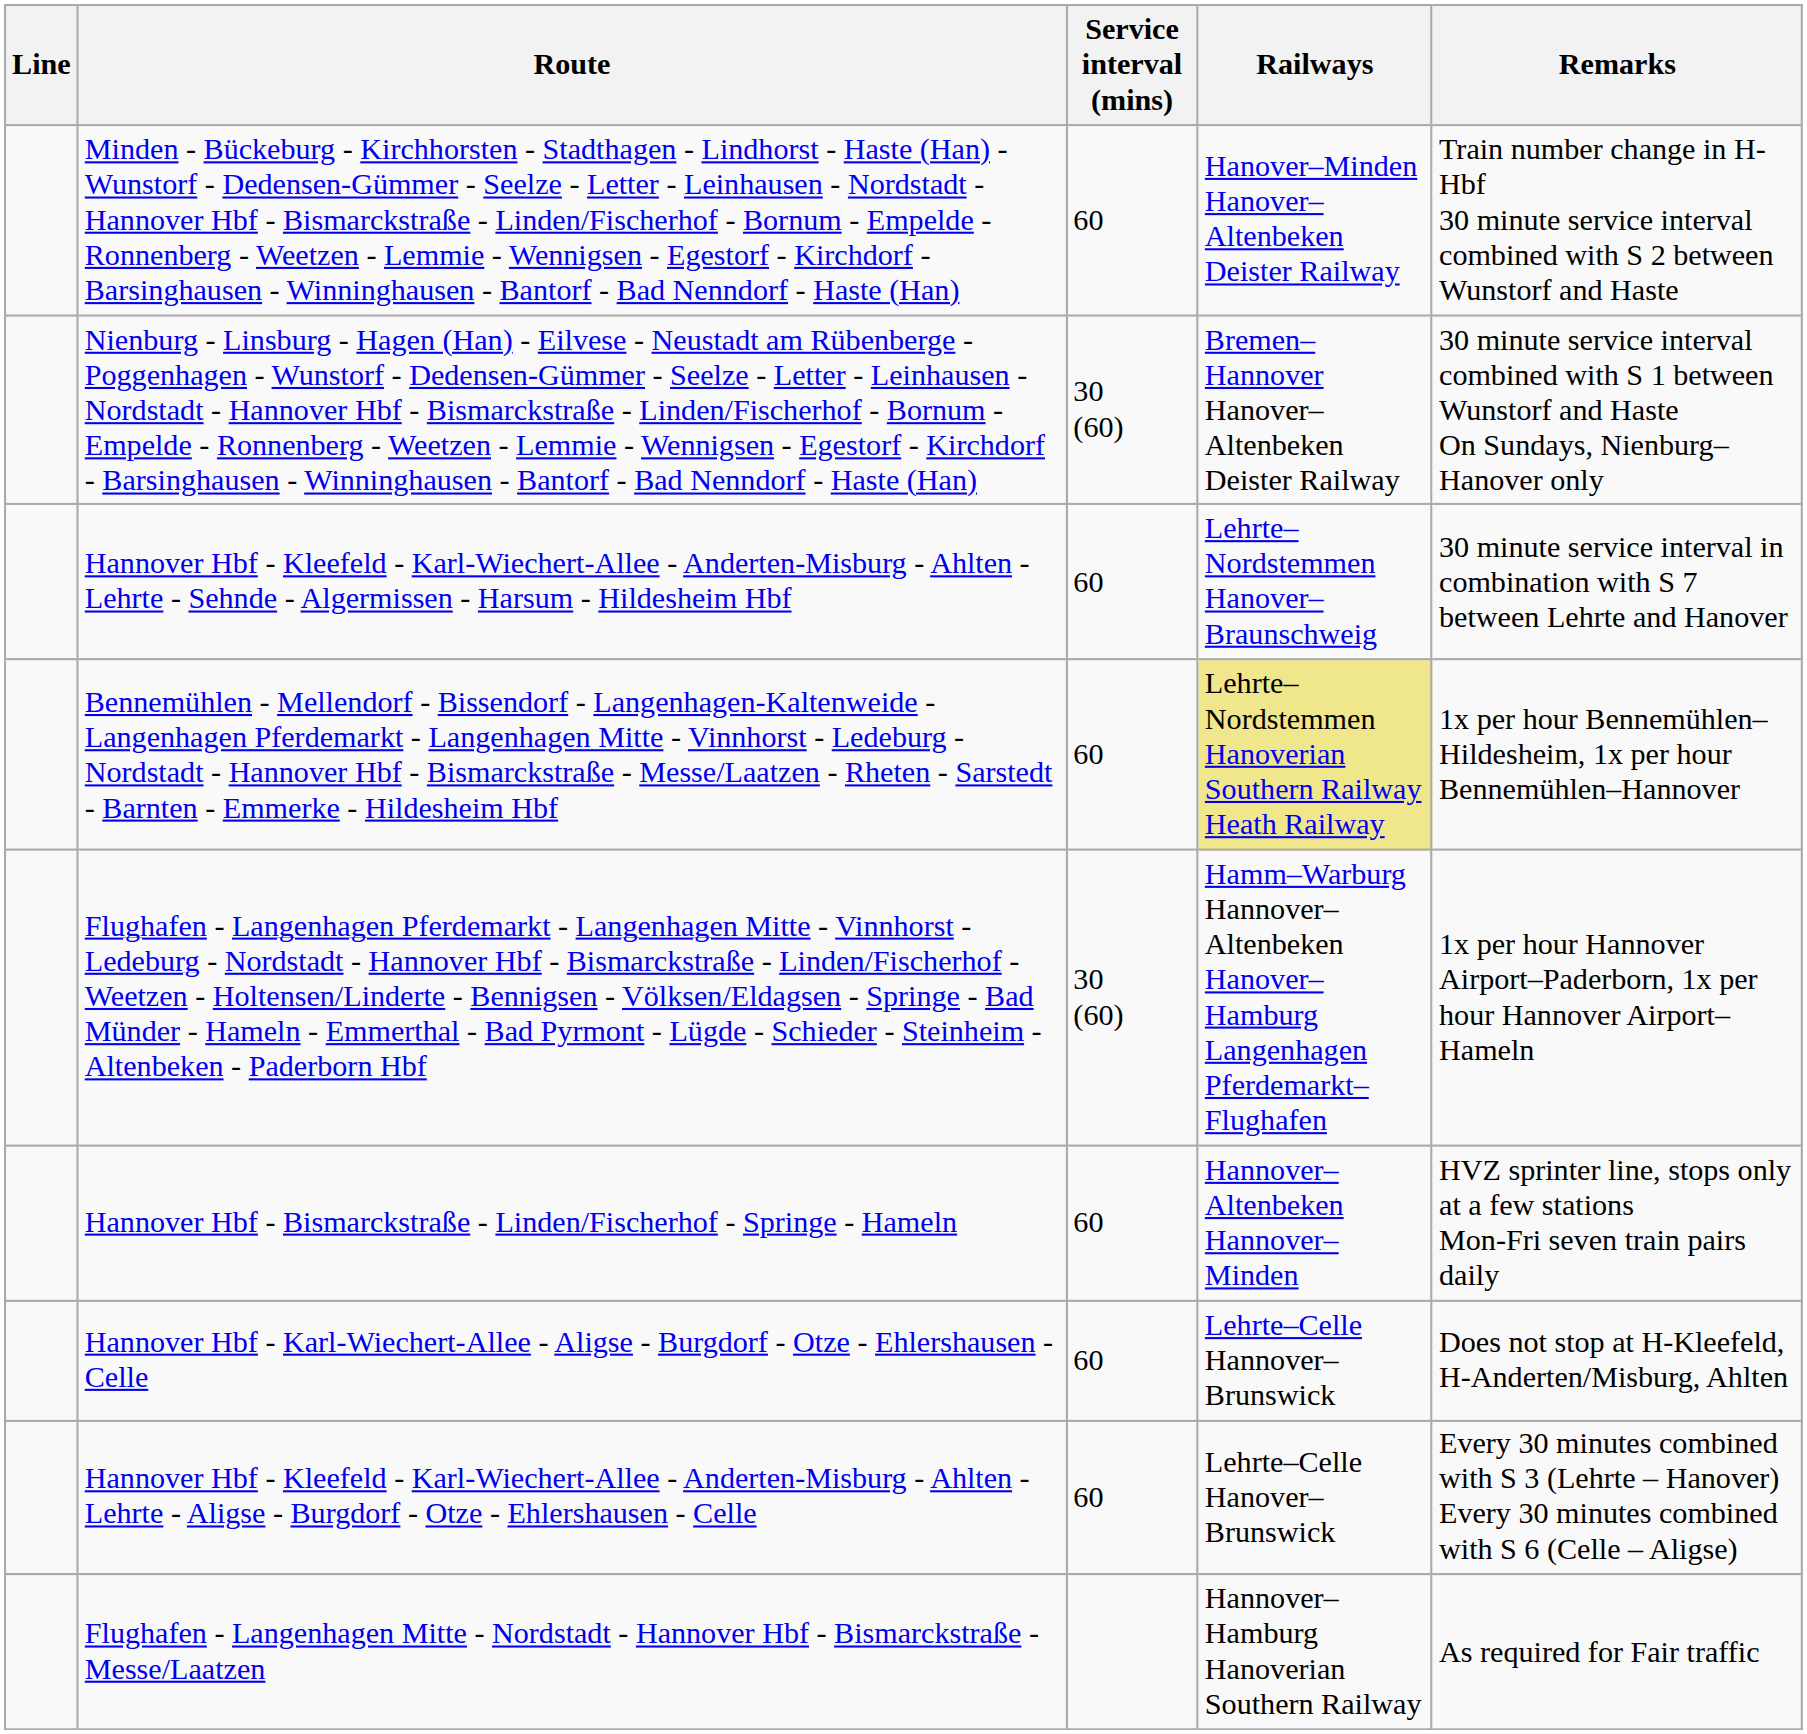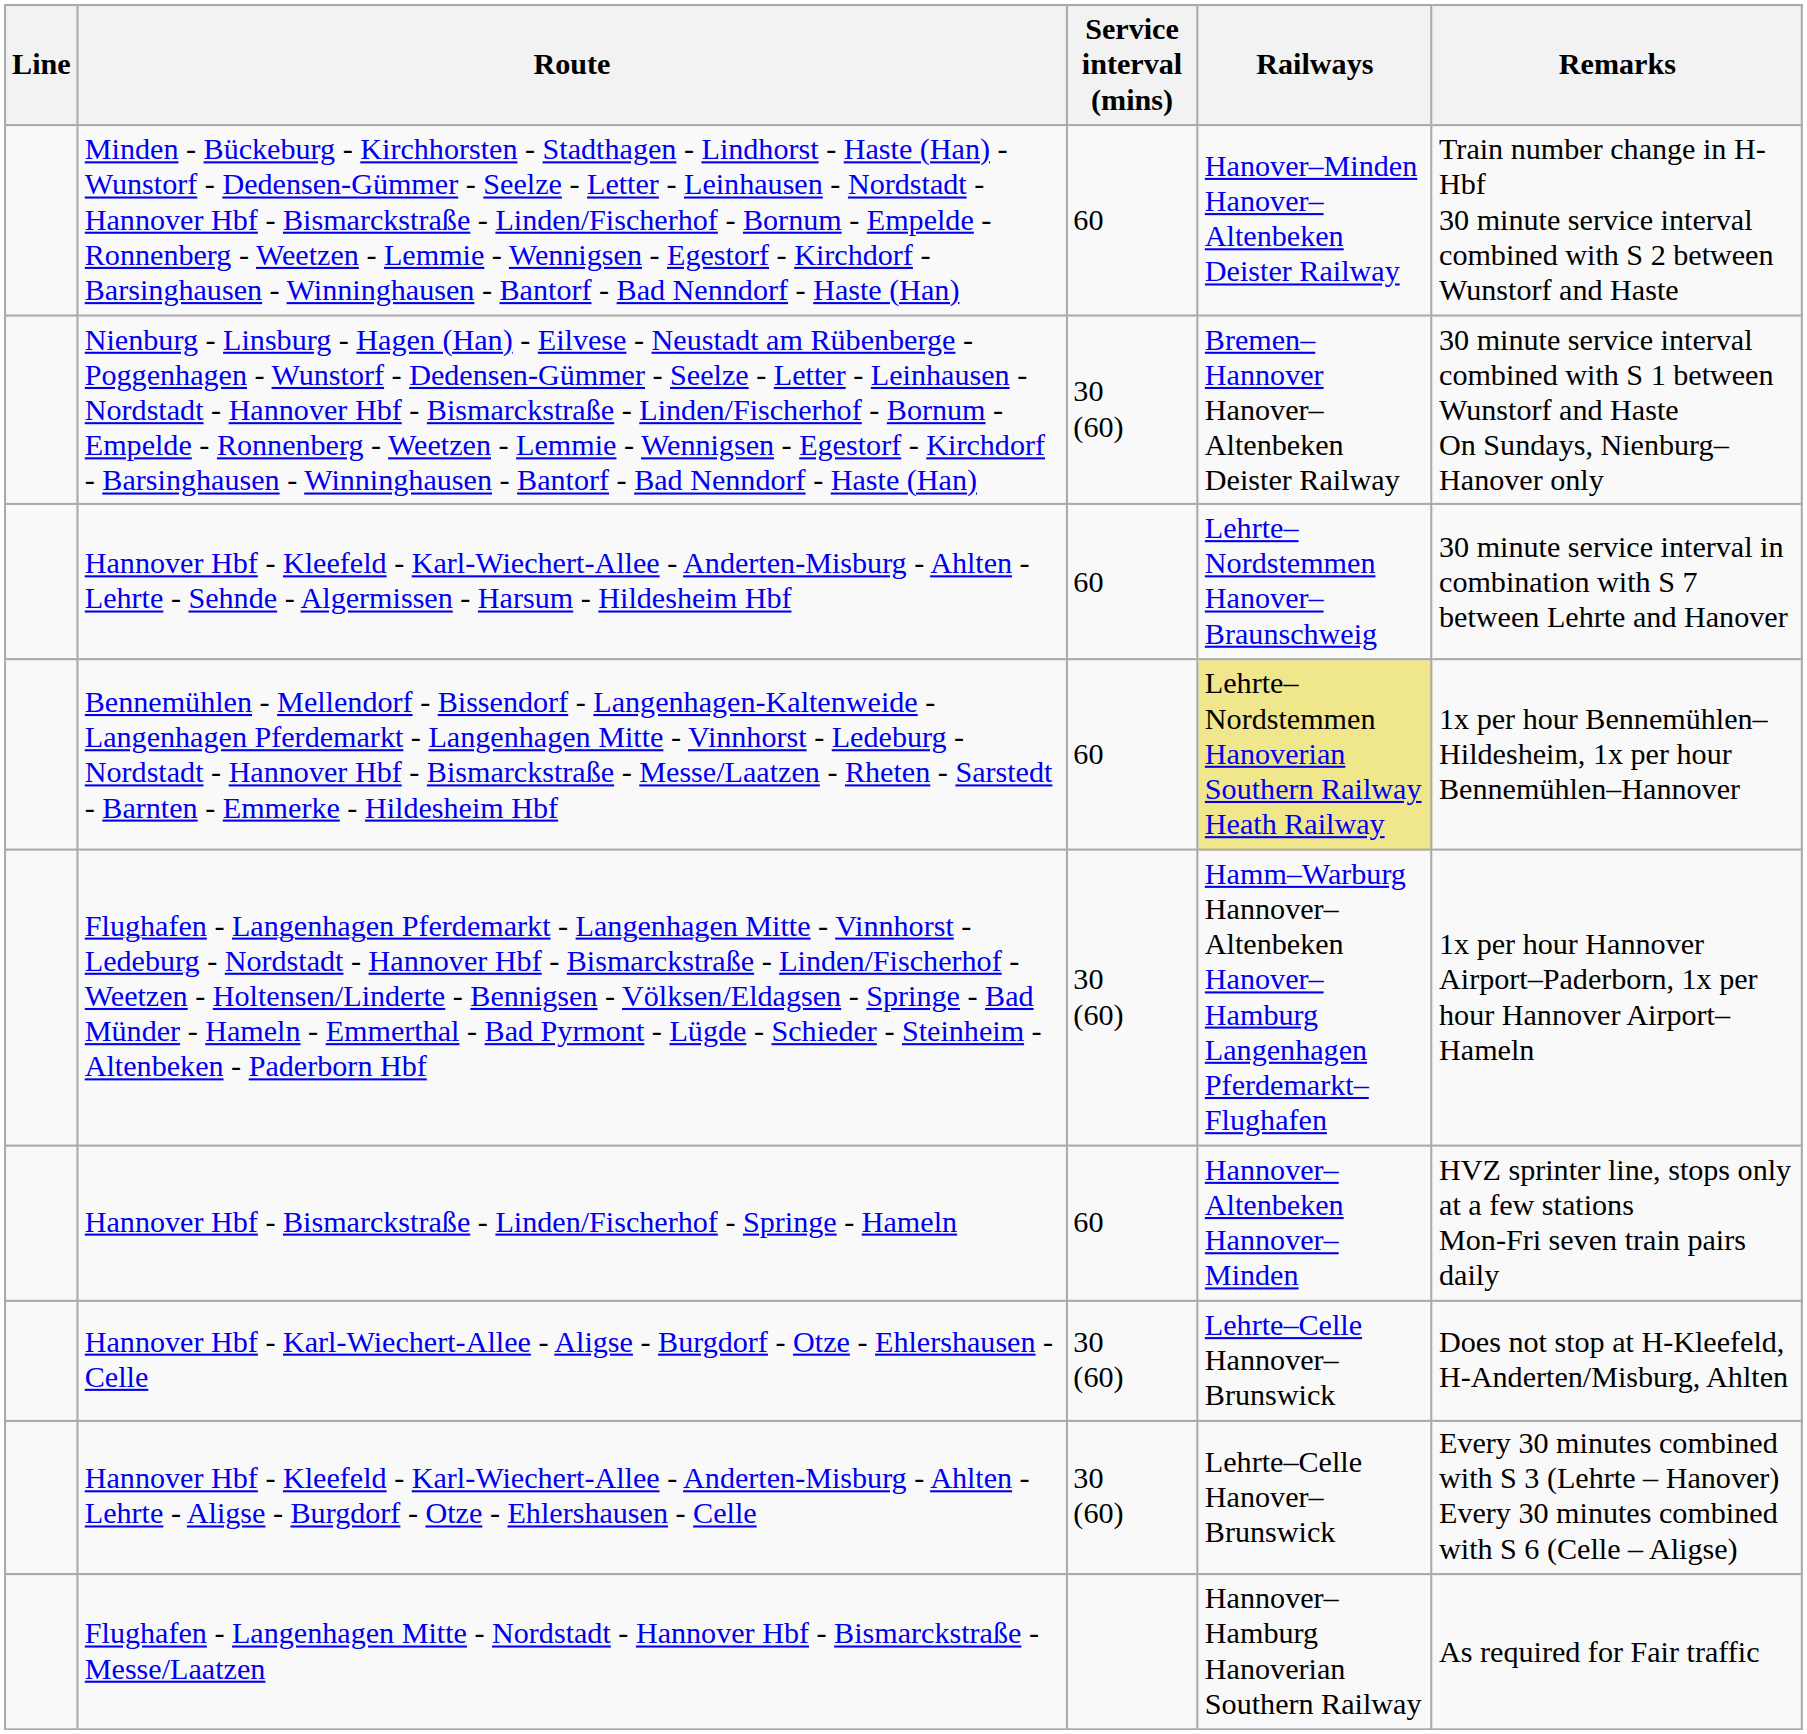row 8 | Service interval (mins): 60 -> 30 (60)
row 9 | Service interval (mins): 60 -> 30 (60)
